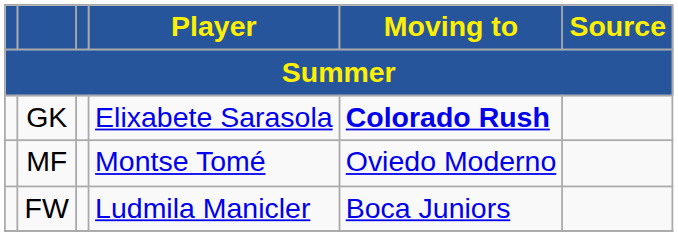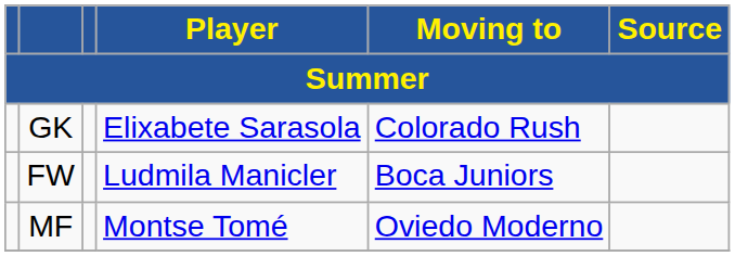GK | Moving to: bold -> normal
rows swapped: MF <-> FW
